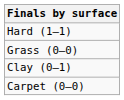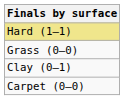row 2 | column 1: no background -> khaki background
